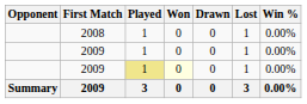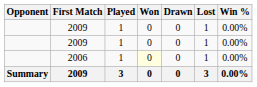row 2 | First Match: 2008 -> 2009
row 4 | First Match: 2009 -> 2006
row 4 | Played: khaki background -> no background
